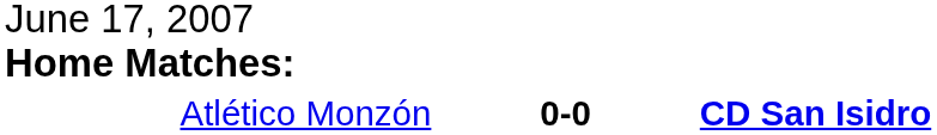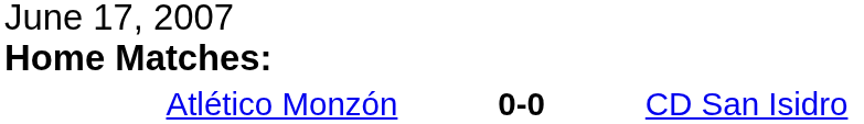Atlético Monzón | column 3: bold -> normal
